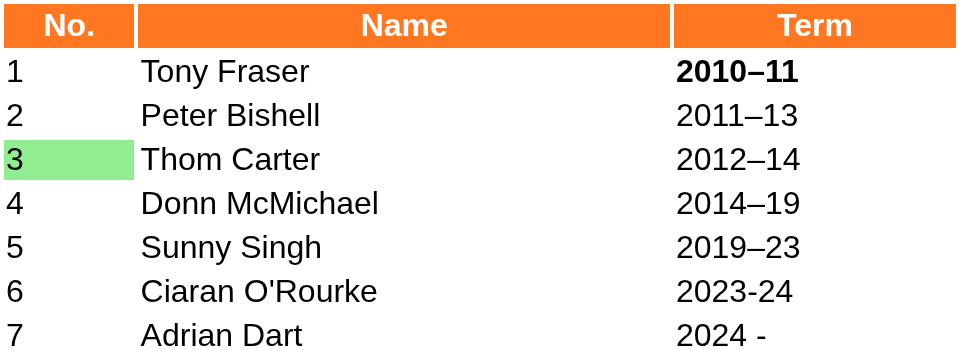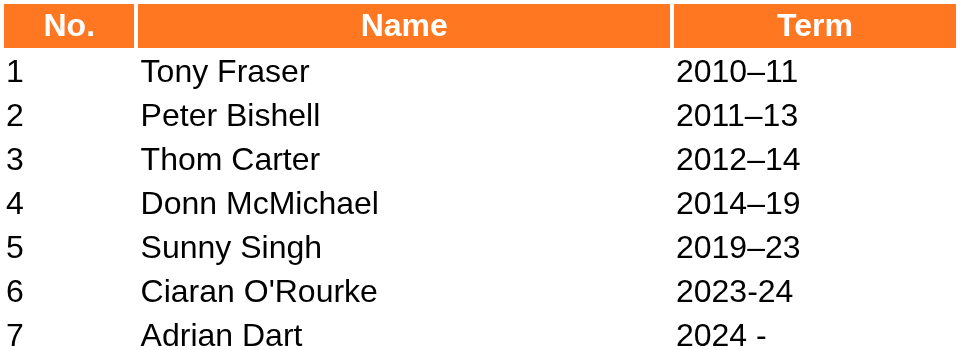Tony Fraser | Term: bold -> normal
Thom Carter | No.: lightgreen background -> no background
